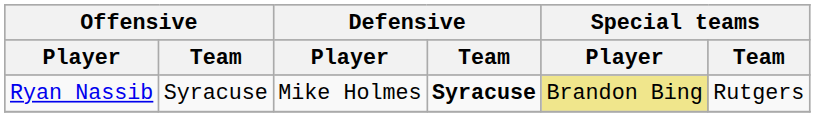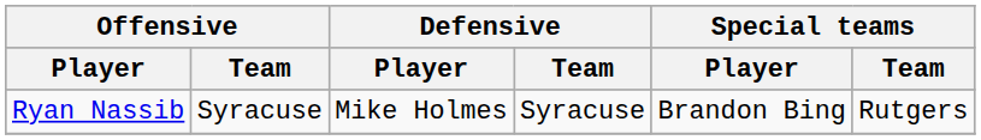Ryan Nassib | Defensive / Team: bold -> normal
Ryan Nassib | Special teams / Player: khaki background -> no background
